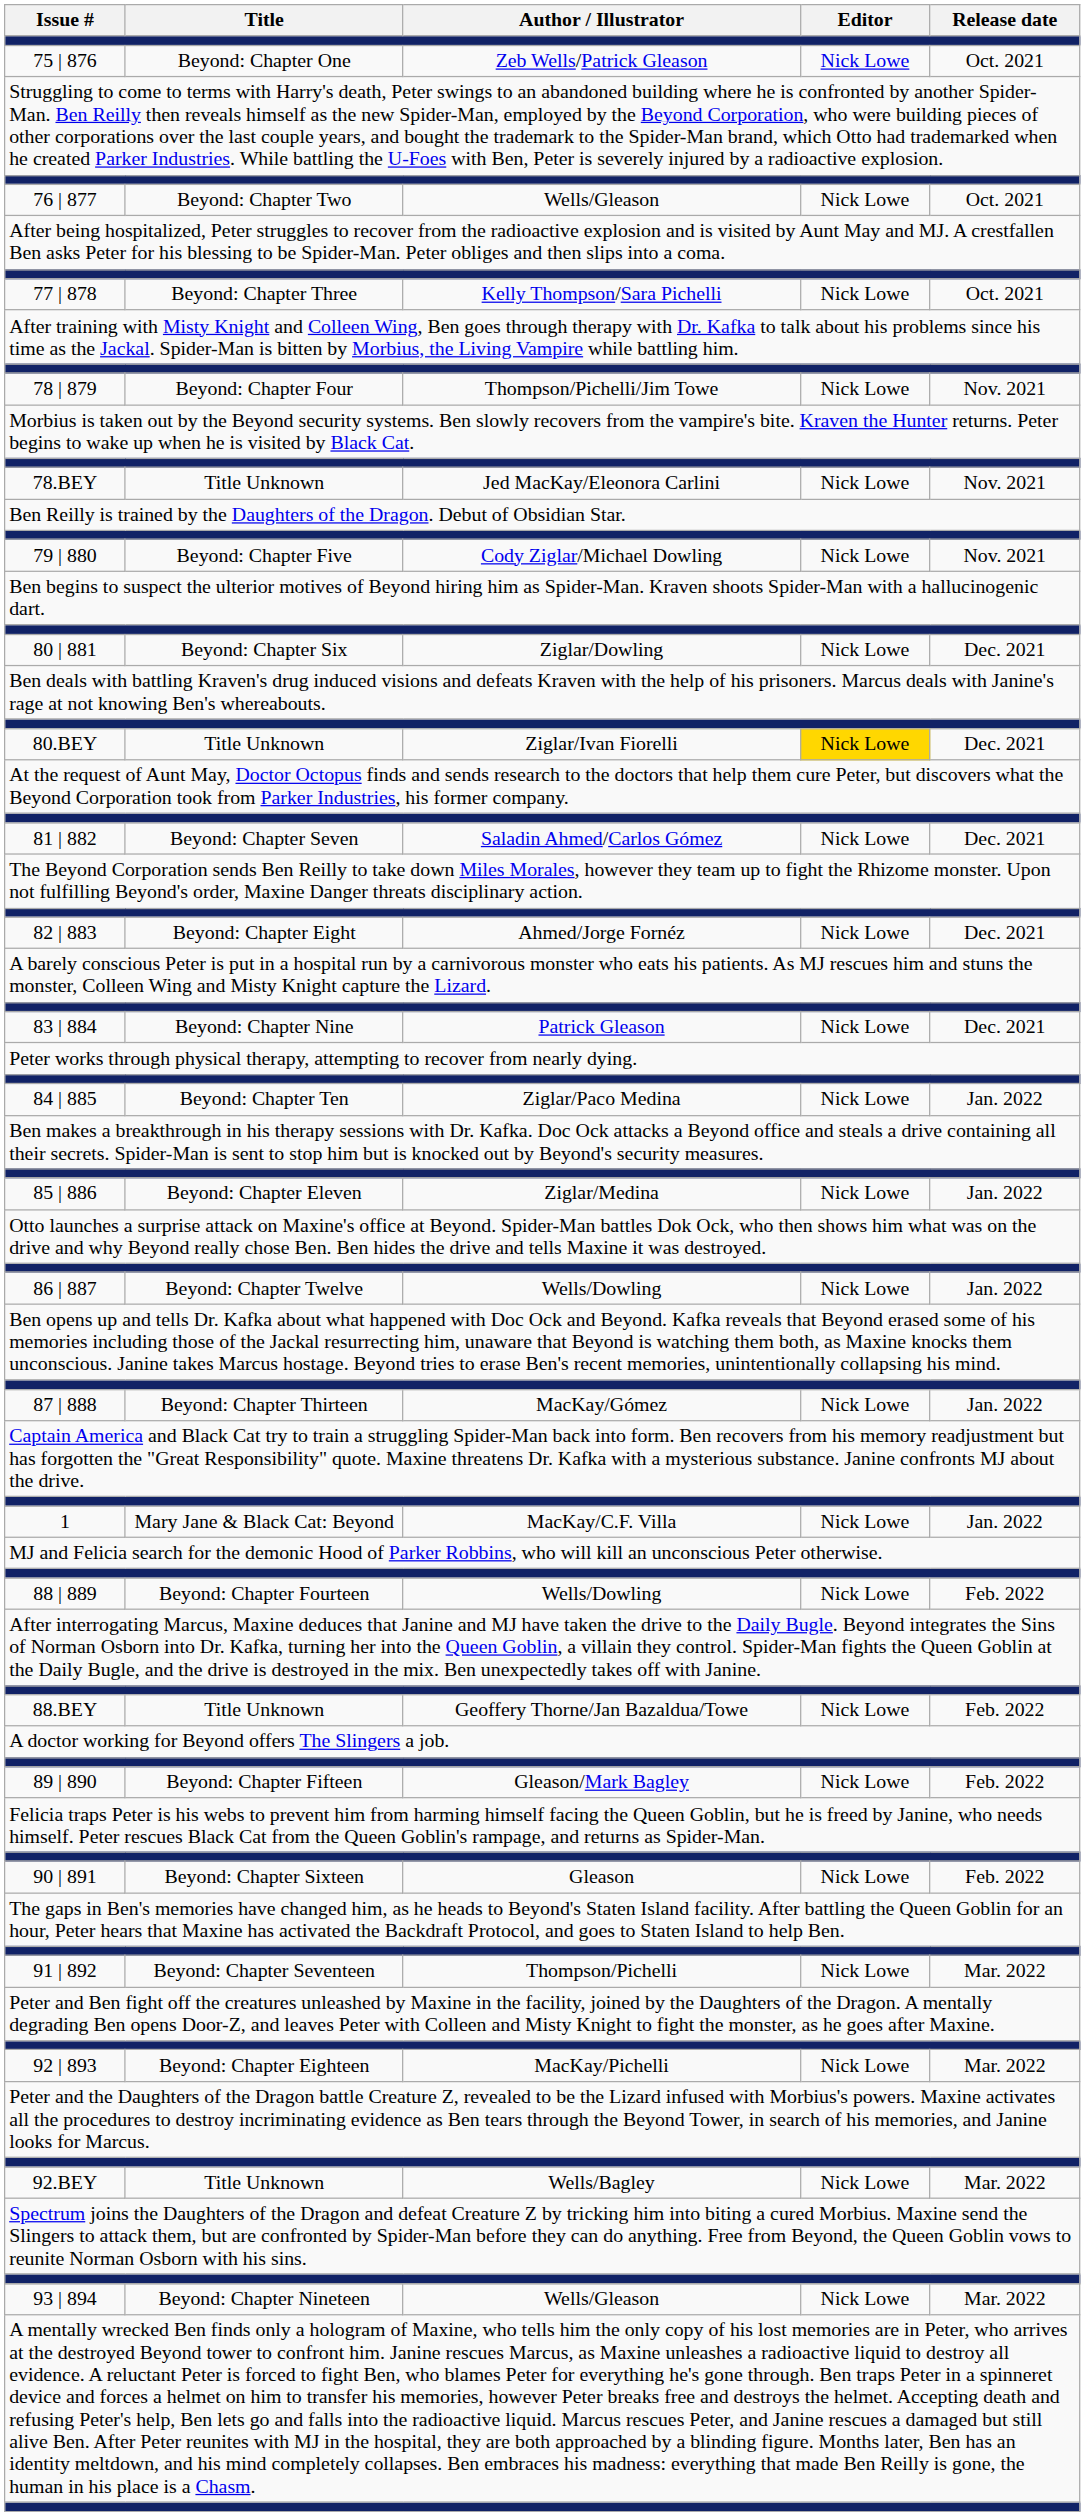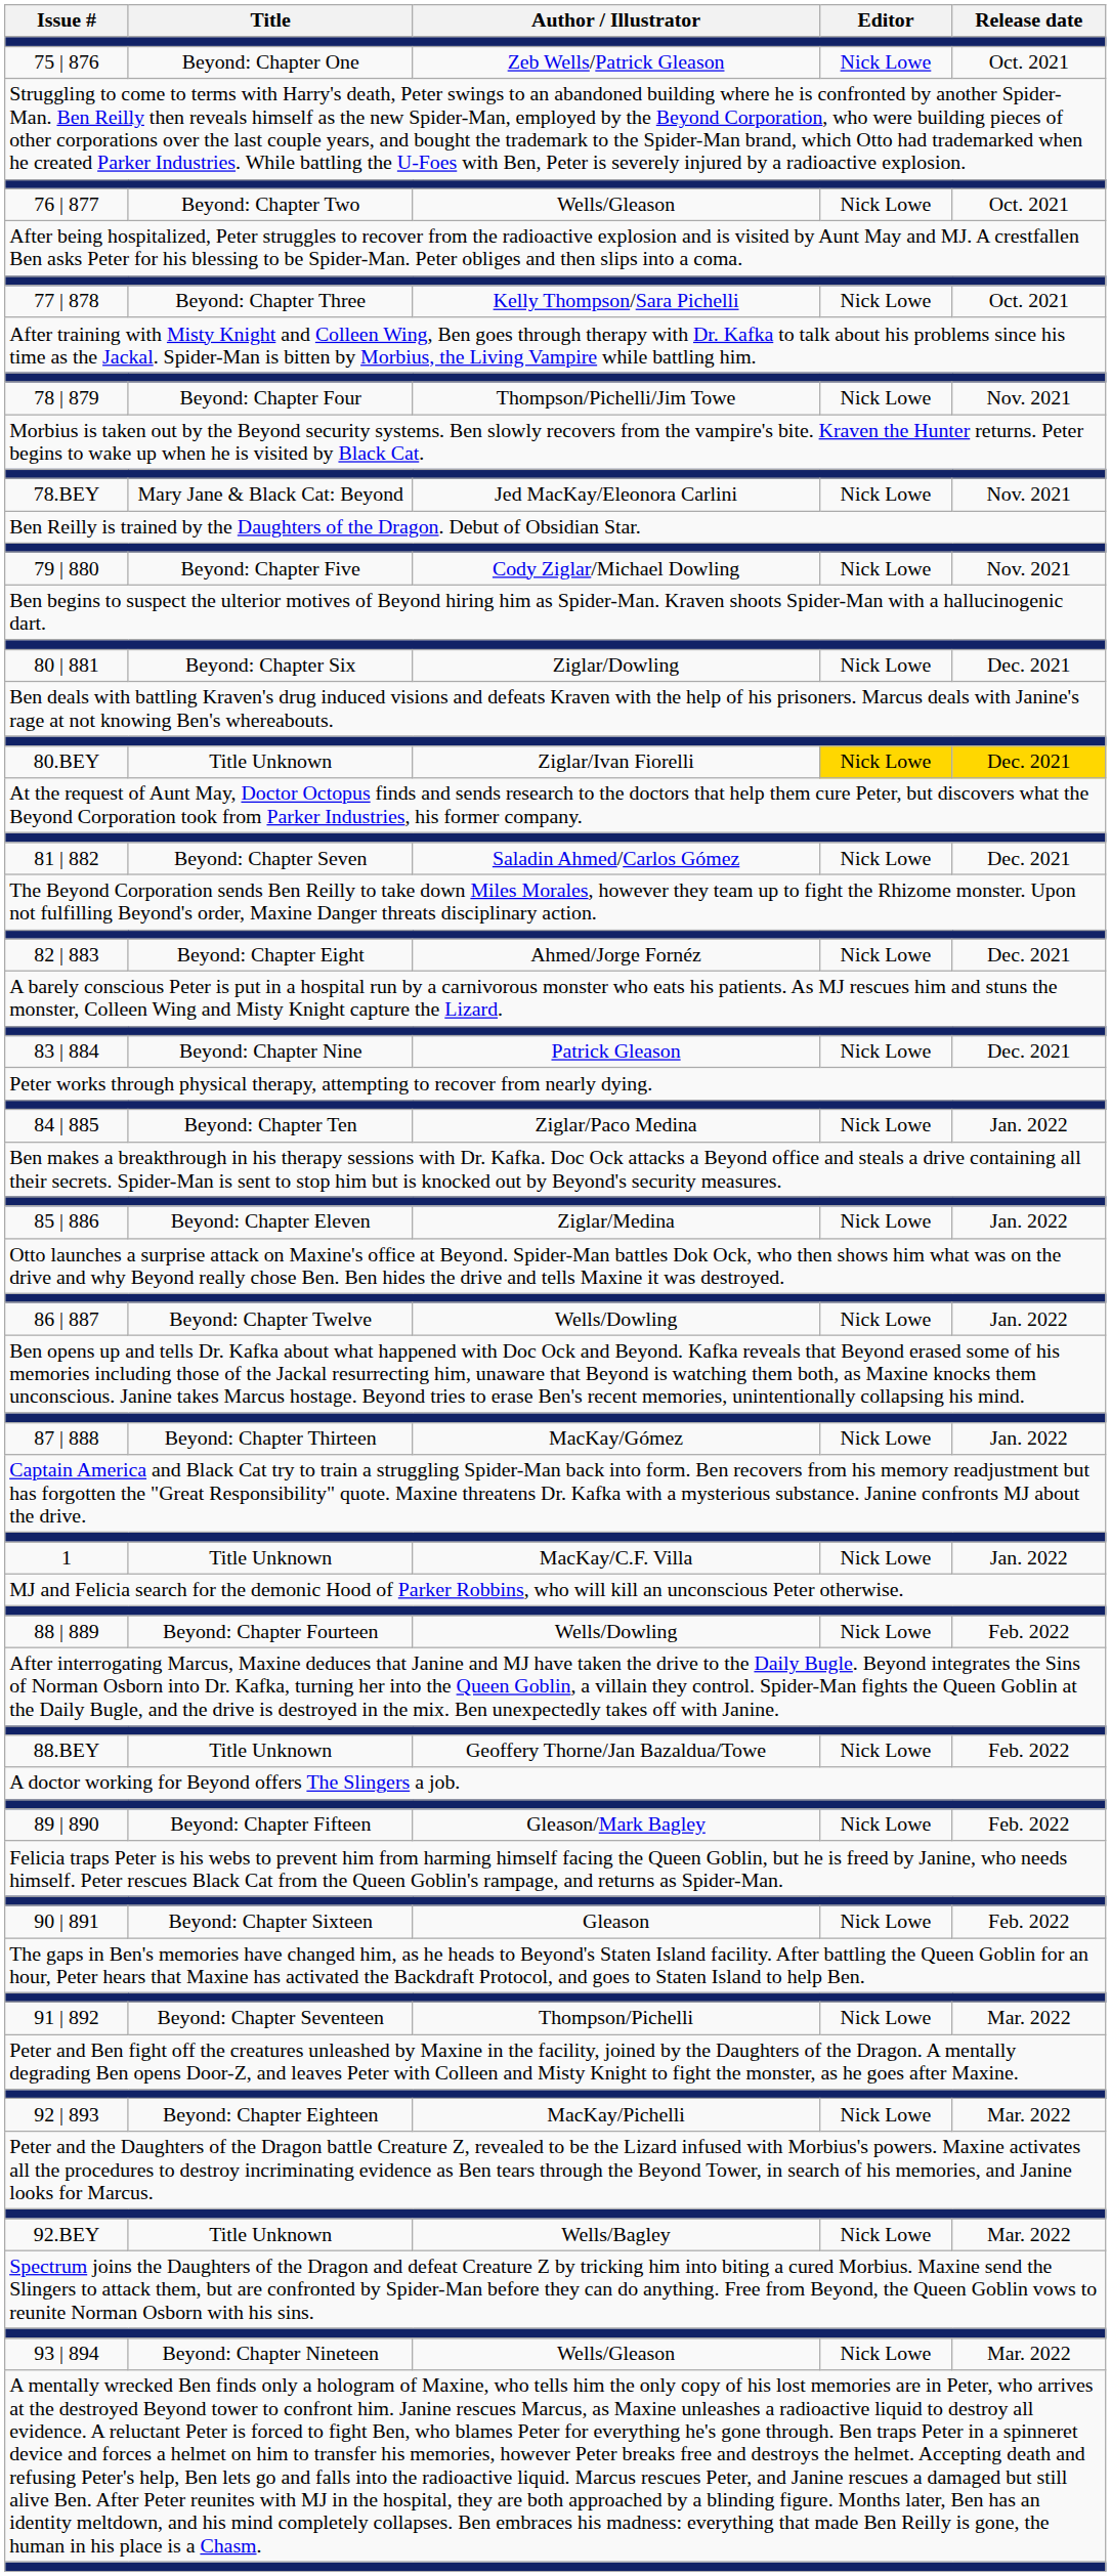78.BEY | Title: Title Unknown -> Mary Jane & Black Cat: Beyond
80.BEY | Release date: no background -> gold background
1 | Title: Mary Jane & Black Cat: Beyond -> Title Unknown
